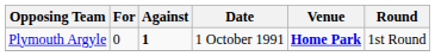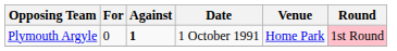Plymouth Argyle | Venue: bold -> normal
Plymouth Argyle | Round: no background -> pink background
